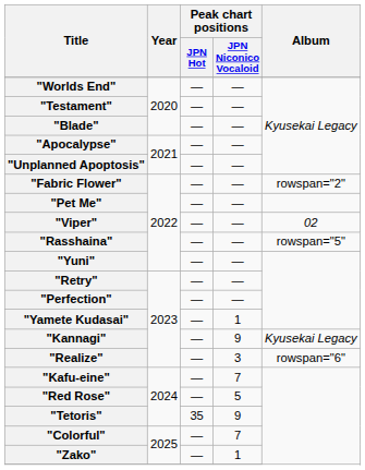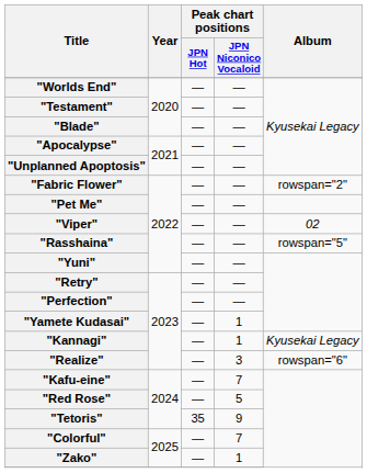"Kannagi" | Peak chart positions / JPN Niconico Vocaloid: 9 -> 1
